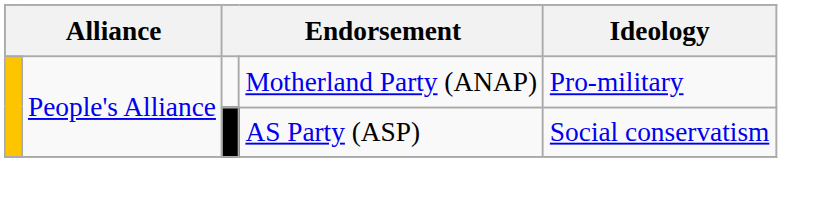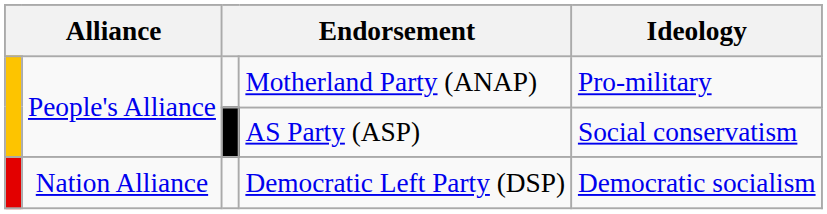+ row: Nation Alliance | Democratic Left Party (DSP) | Democratic socialism
